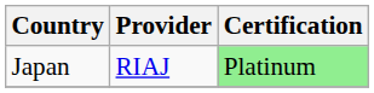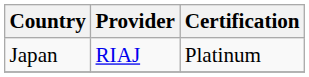Japan | Certification: lightgreen background -> no background
